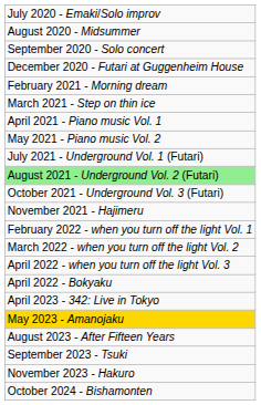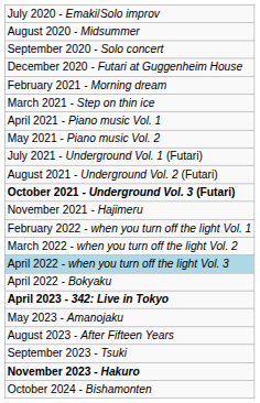row 10 | column 1: lightgreen background -> no background
row 11 | column 1: normal -> bold
row 15 | column 1: no background -> lightblue background
row 17 | column 1: normal -> bold
row 18 | column 1: gold background -> no background
row 21 | column 1: normal -> bold
